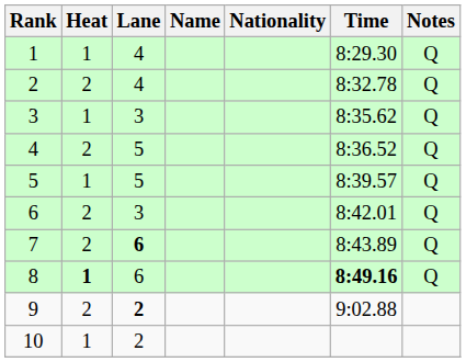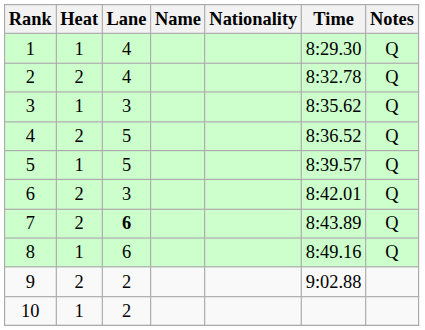8 | Heat: bold -> normal
8 | Time: bold -> normal
9 | Lane: bold -> normal
